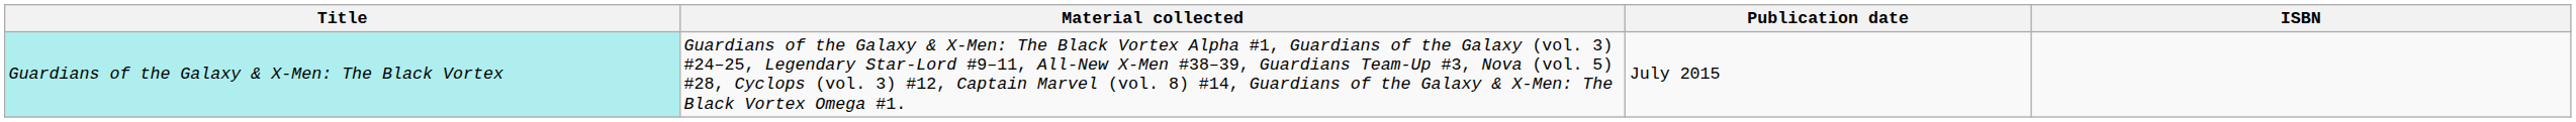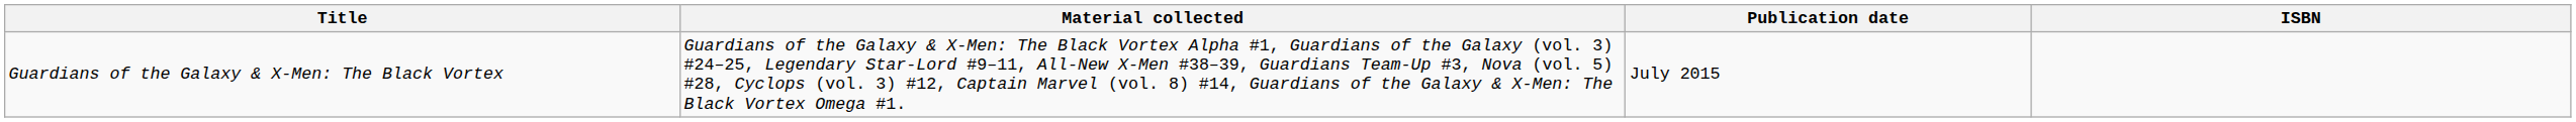row 2 | Title: paleturquoise background -> no background
